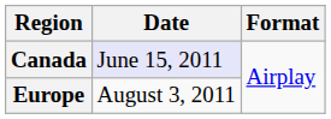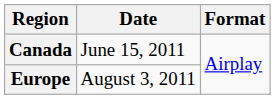Canada | Date: lavender background -> no background
